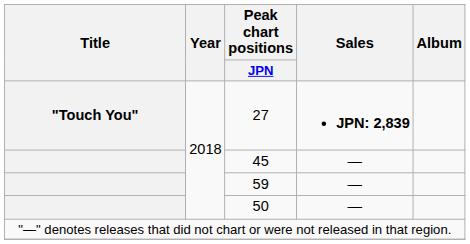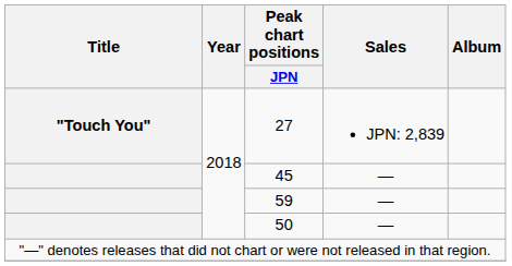27 | Sales: bold -> normal
